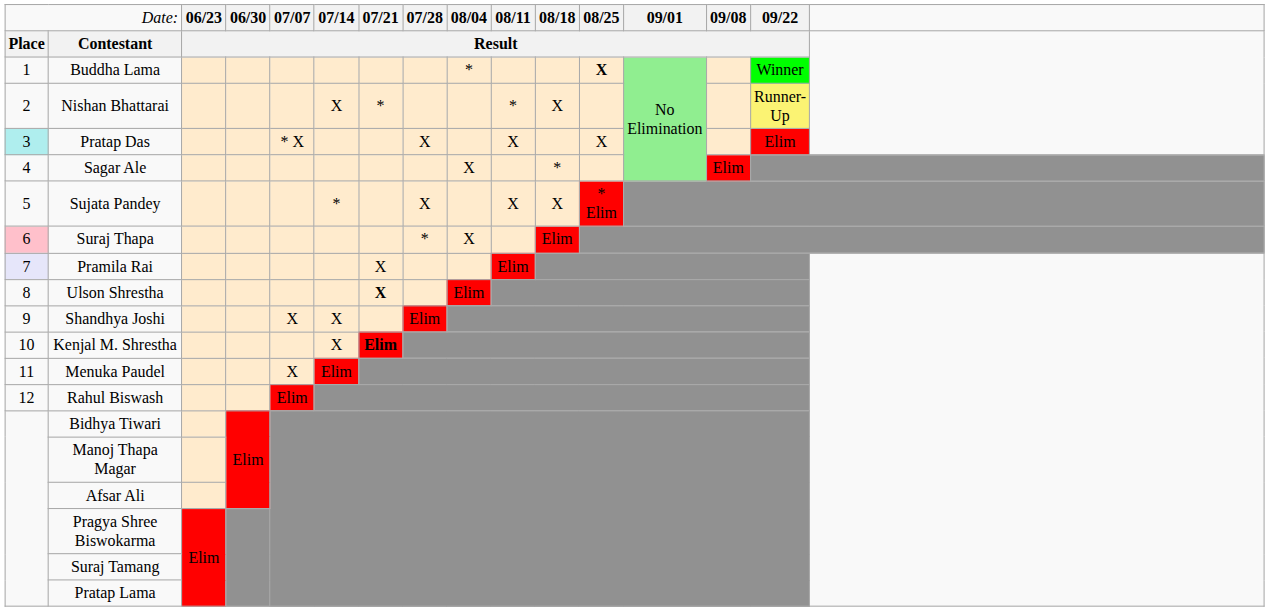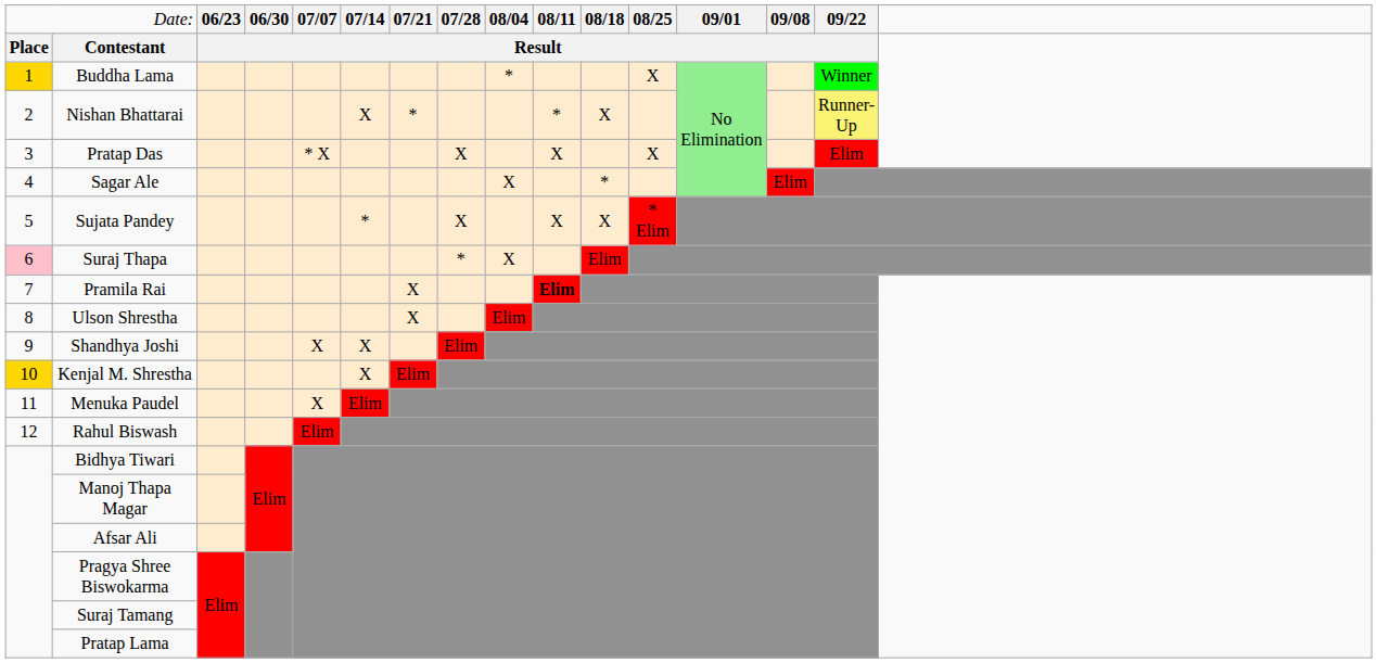Buddha Lama | column 1: no background -> gold background
Buddha Lama | column 12: bold -> normal
Pratap Das | column 1: paleturquoise background -> no background
Pramila Rai | column 1: lavender background -> no background
Pramila Rai | column 10: normal -> bold
Ulson Shrestha | column 7: bold -> normal
Kenjal M. Shrestha | column 1: no background -> gold background
Kenjal M. Shrestha | column 7: bold -> normal
